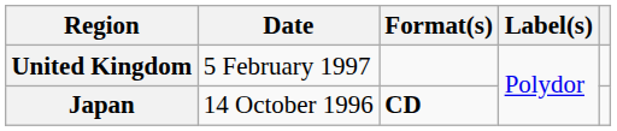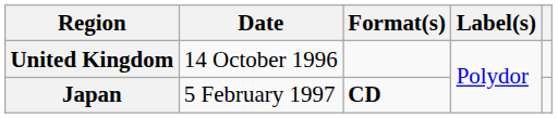United Kingdom | Date: 5 February 1997 -> 14 October 1996
Japan | Date: 14 October 1996 -> 5 February 1997
